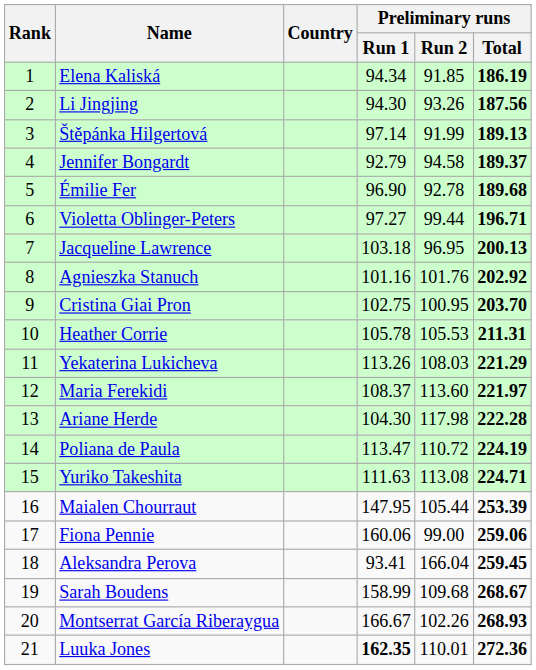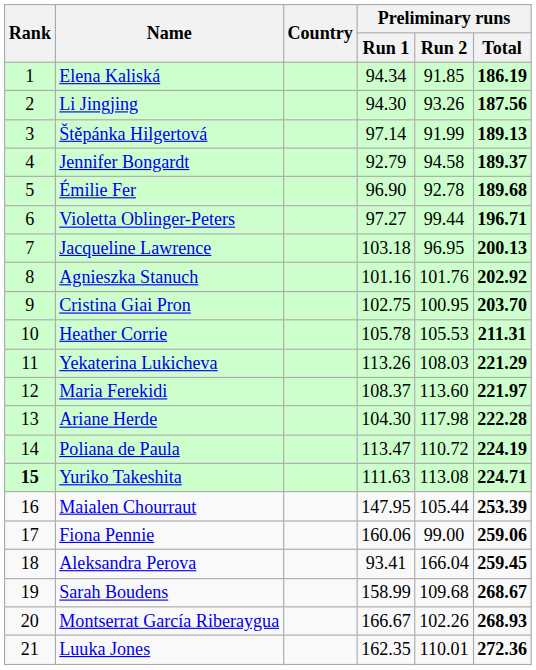Yuriko Takeshita | Rank: normal -> bold
Luuka Jones | Preliminary runs / Run 1: bold -> normal
